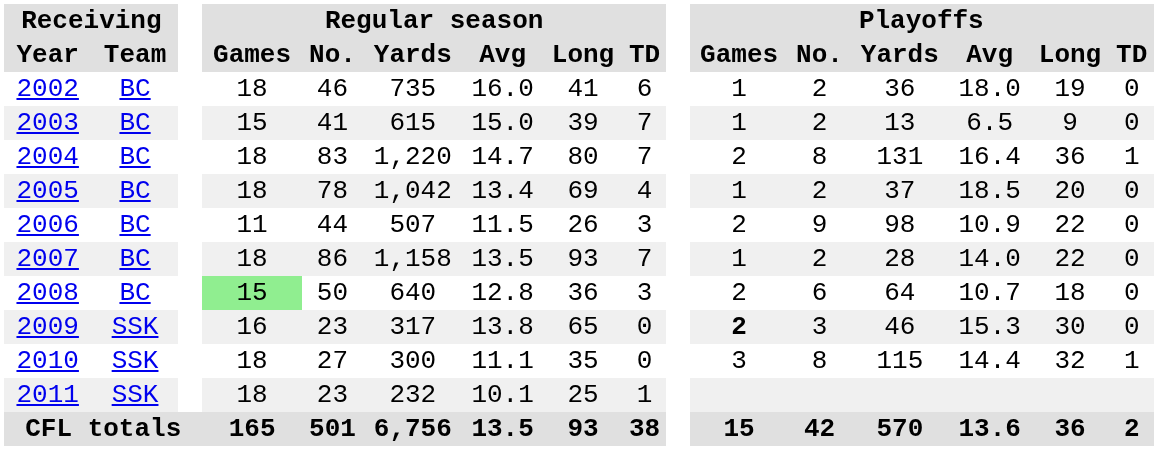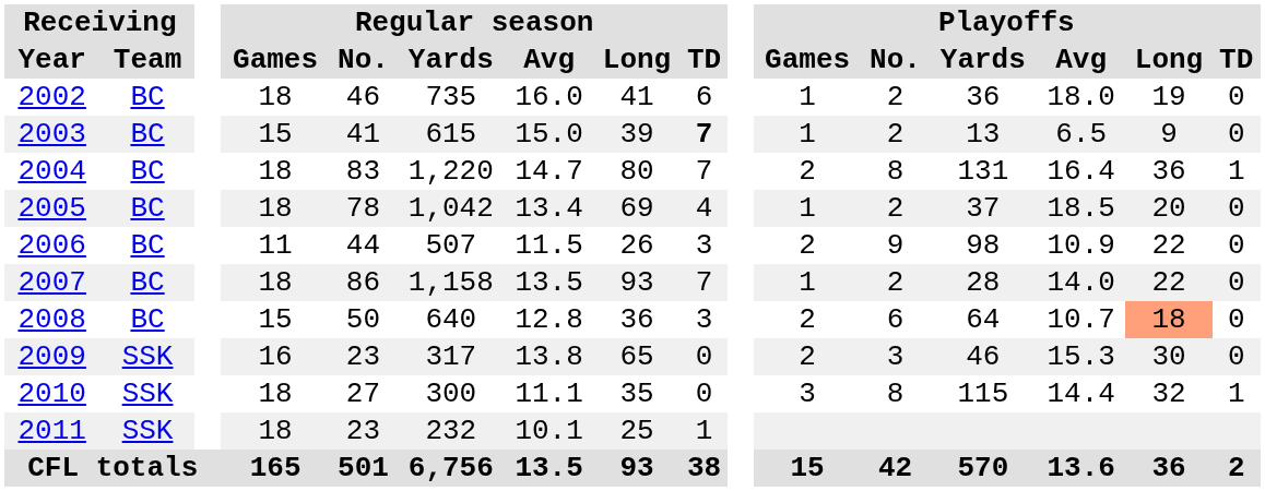2003 | Regular season / TD: normal -> bold
2008 | Regular season / Games: lightgreen background -> no background
2008 | Playoffs / Long: no background -> lightsalmon background
2009 | Playoffs / Games: bold -> normal
